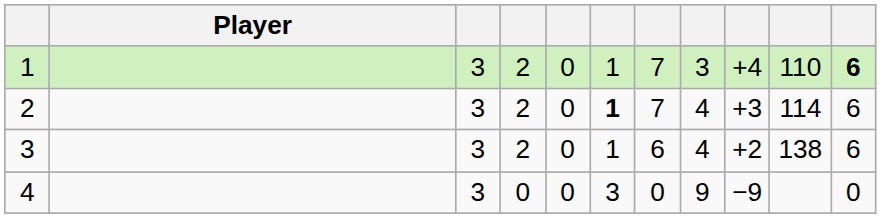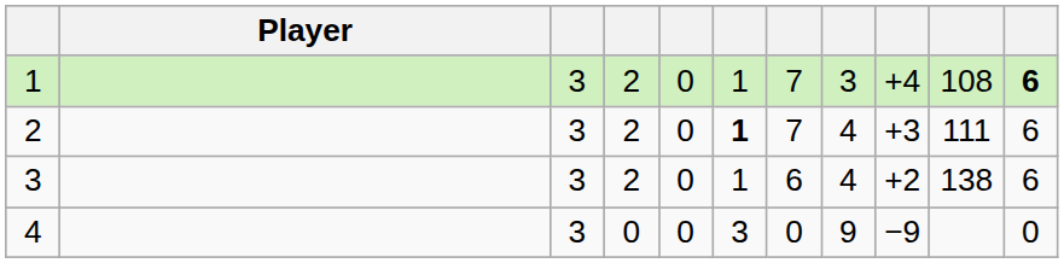row 2 | column 10: 110 -> 108
row 3 | column 10: 114 -> 111
